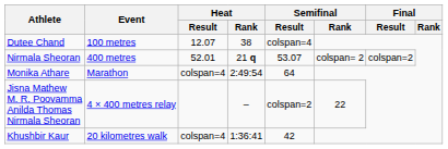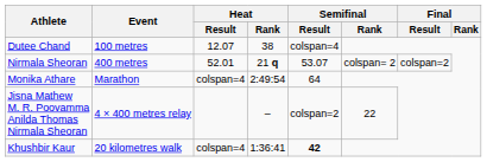Khushbir Kaur | Semifinal / Result: normal -> bold
